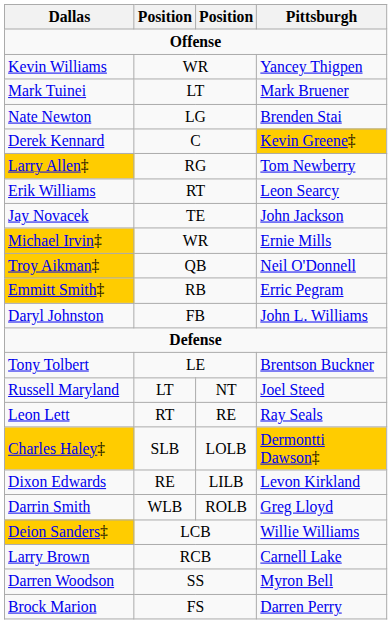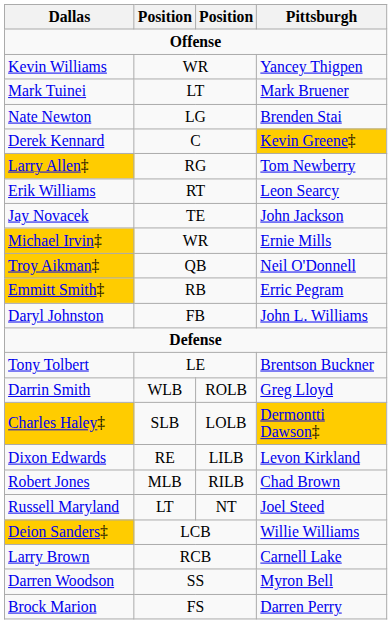rows swapped: Russell Maryland <-> Darrin Smith
- row: Leon Lett | RT | RE | Ray Seals
+ row: Robert Jones | MLB | RILB | Chad Brown
